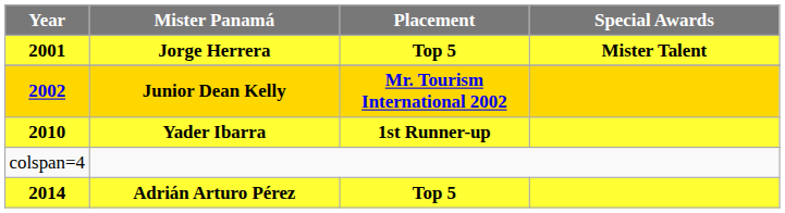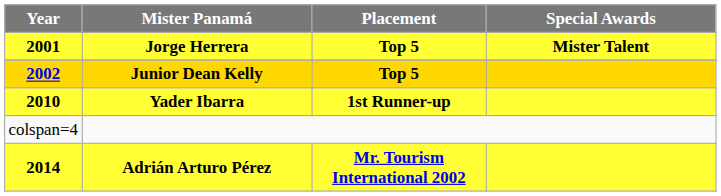Junior Dean Kelly | Placement: Mr. Tourism International 2002 -> Top 5
Adrián Arturo Pérez | Placement: Top 5 -> Mr. Tourism International 2002
